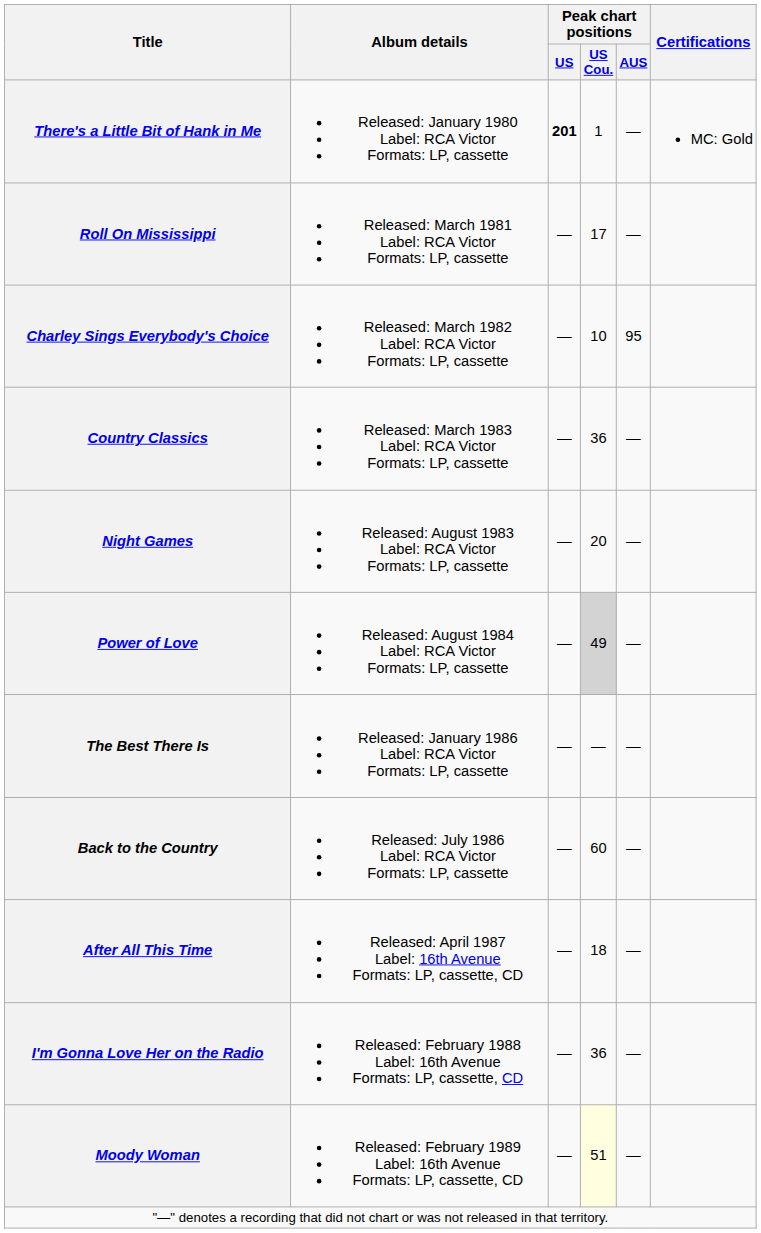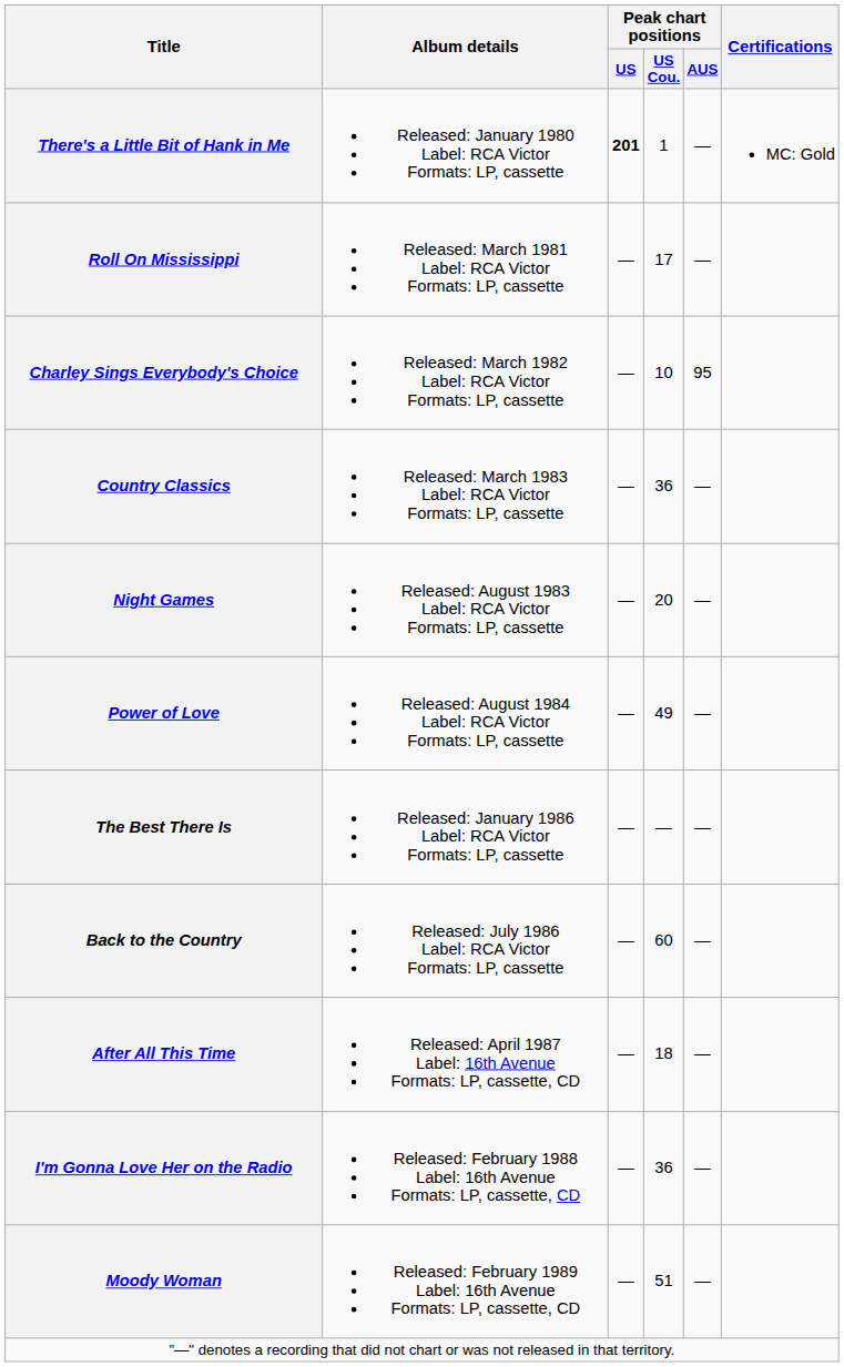Power of Love | Peak chart positions / US Cou.: lightgrey background -> no background
Moody Woman | Peak chart positions / US Cou.: lightyellow background -> no background
